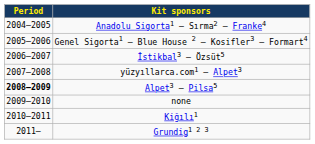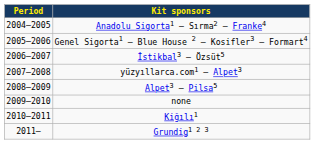Alpet3 – Pilsa5 | Period: bold -> normal
